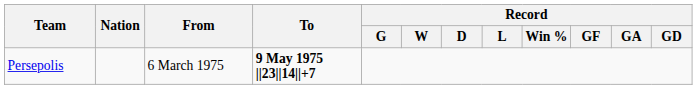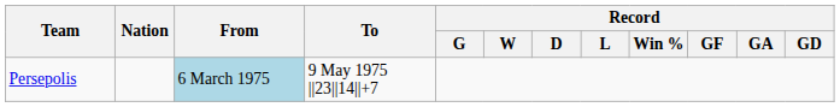Persepolis | From: no background -> lightblue background
Persepolis | To: bold -> normal
